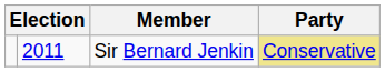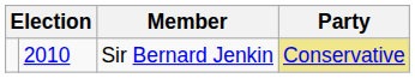Sir Bernard Jenkin | column 2: 2011 -> 2010
